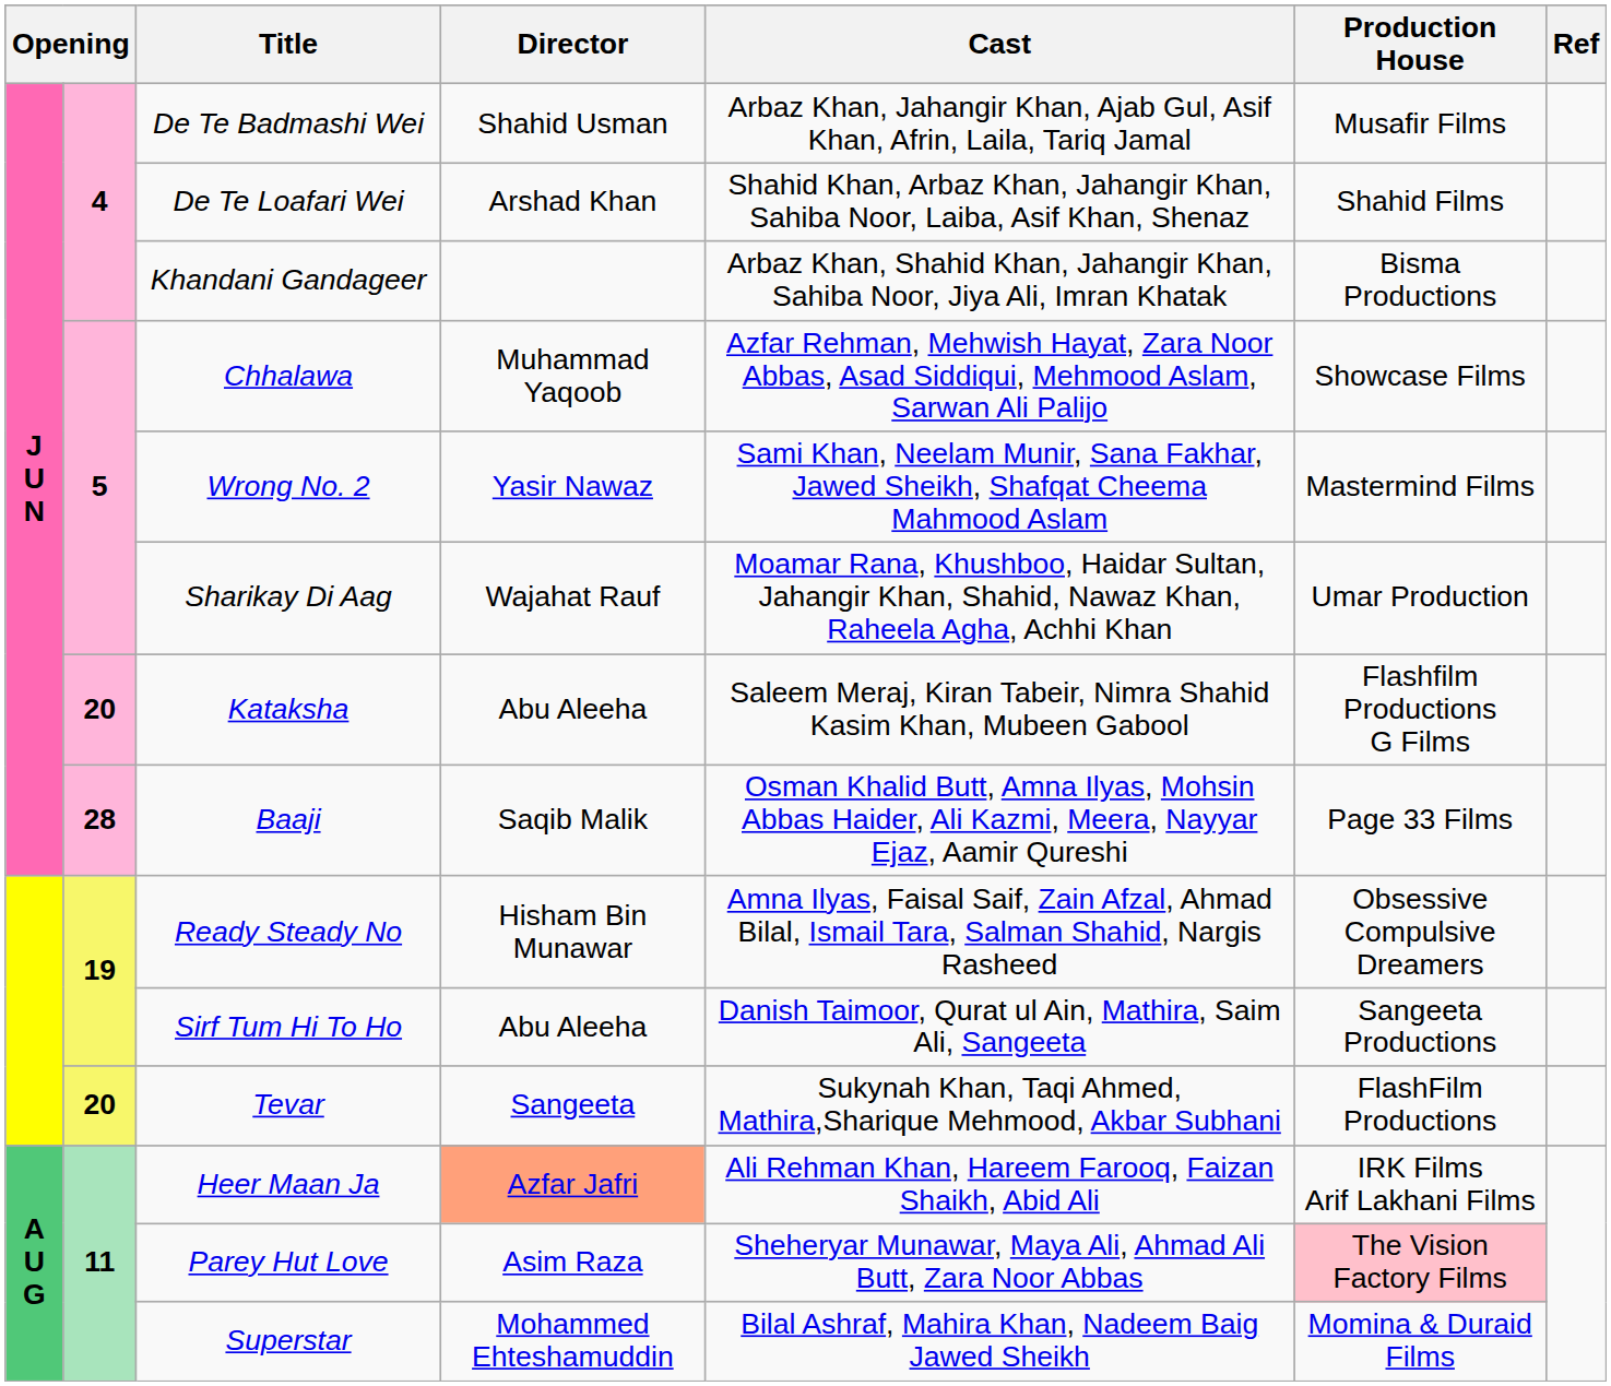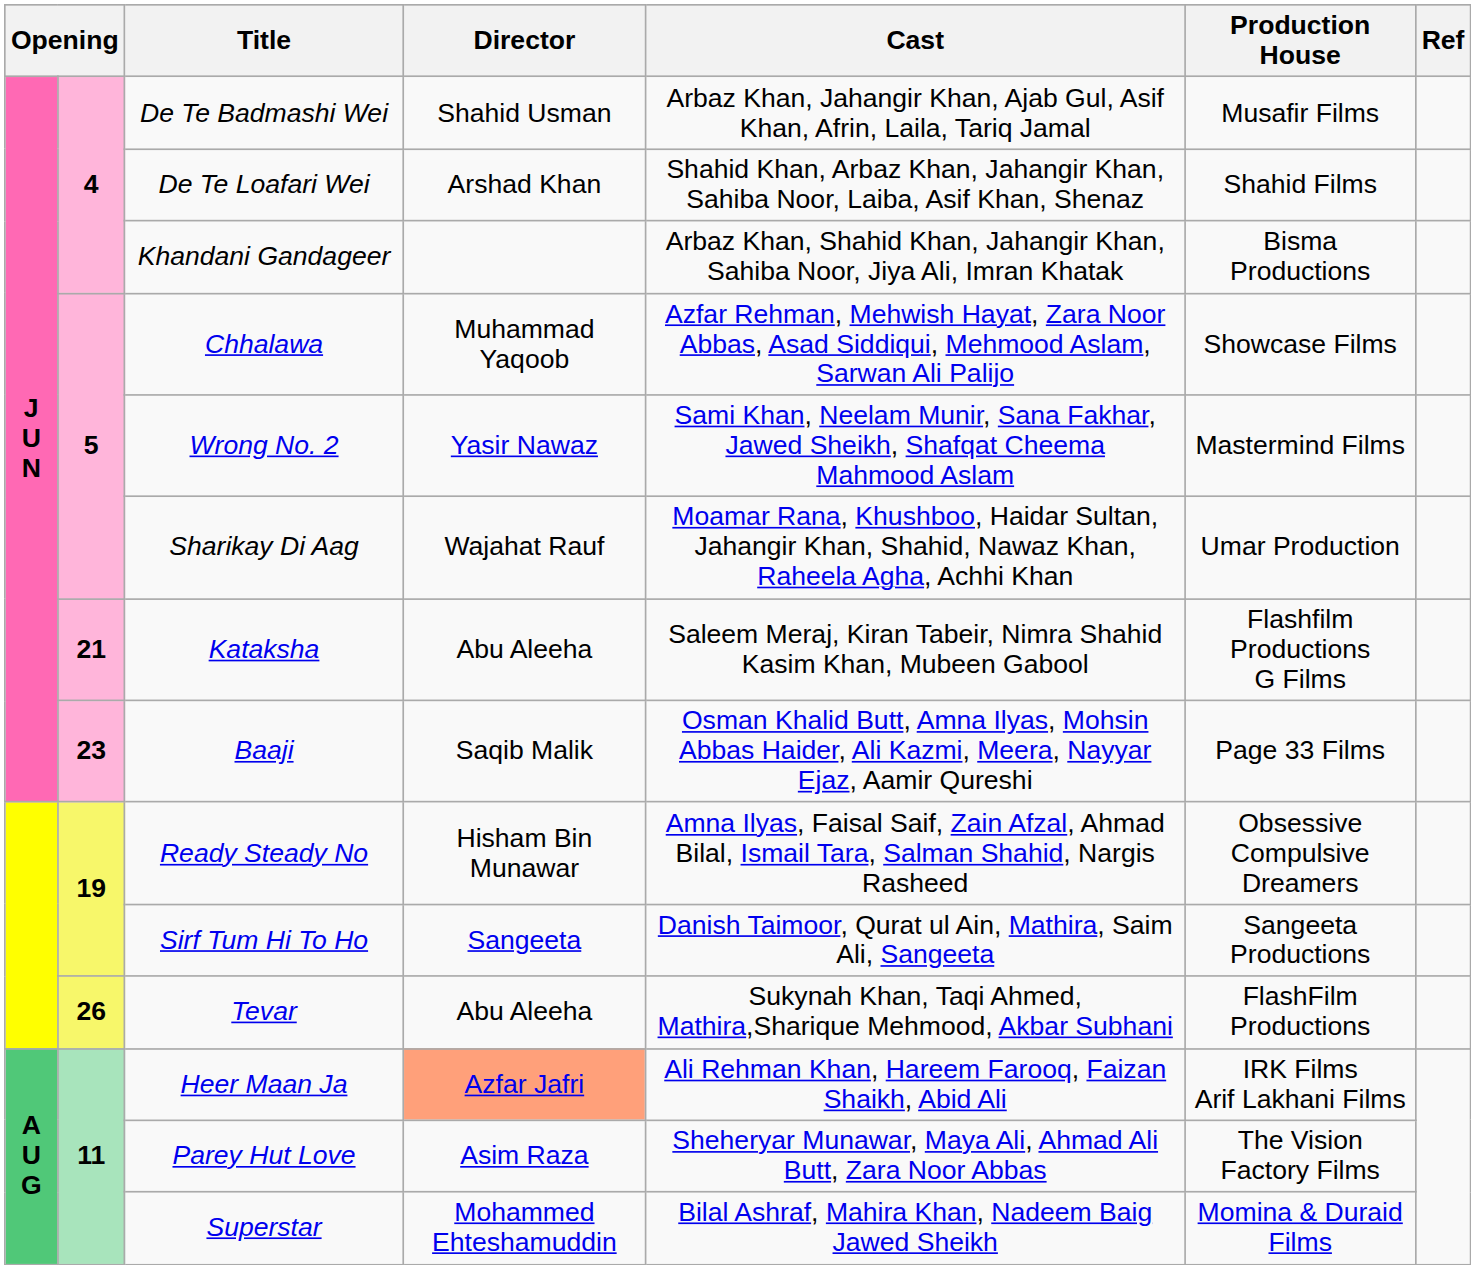Kataksha | column 2: 20 -> 21
Baaji | column 2: 28 -> 23
Sirf Tum Hi To Ho | Director: Abu Aleeha -> Sangeeta
Tevar | column 2: 20 -> 26
Tevar | Director: Sangeeta -> Abu Aleeha
Parey Hut Love | Production House: pink background -> no background
